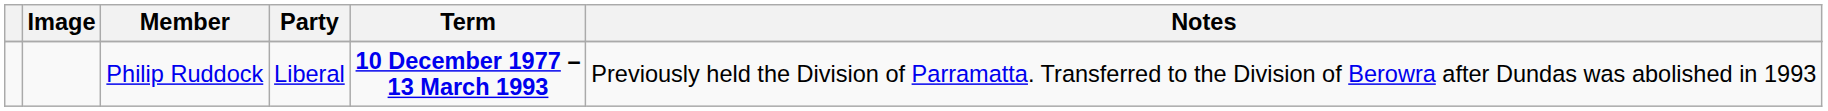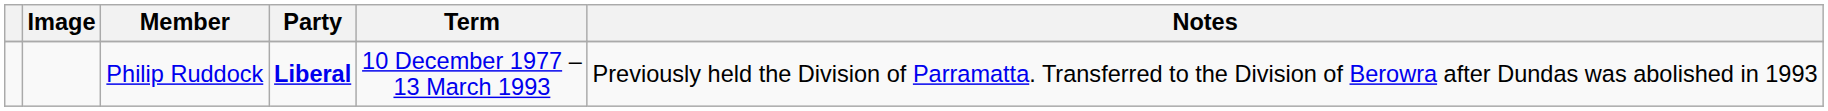Philip Ruddock | Party: normal -> bold
Philip Ruddock | Term: bold -> normal
